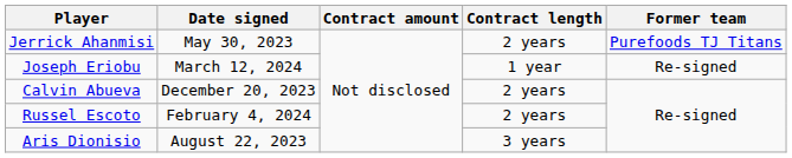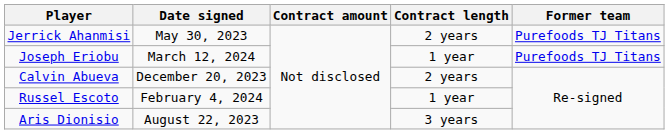Joseph Eriobu | Former team: Re-signed -> Purefoods TJ Titans
Russel Escoto | Contract length: 2 years -> 1 year
